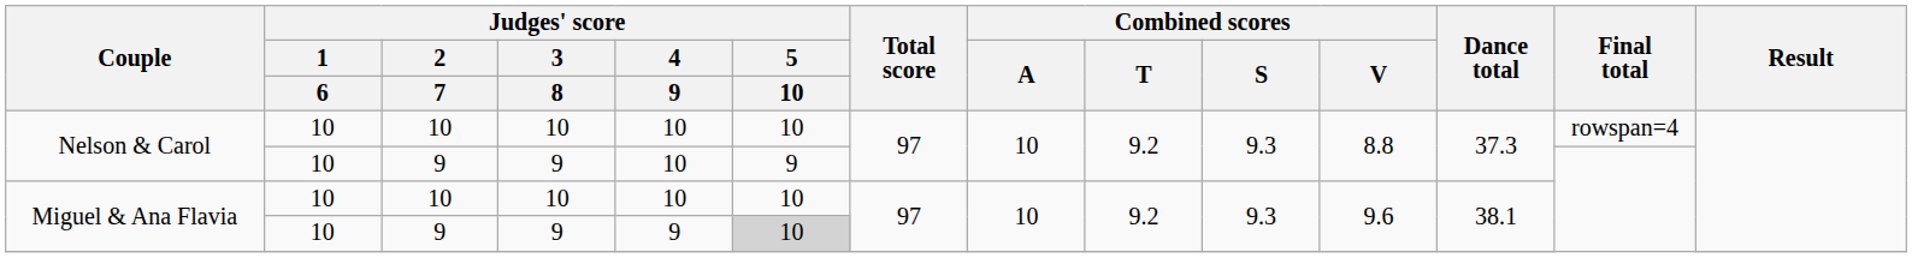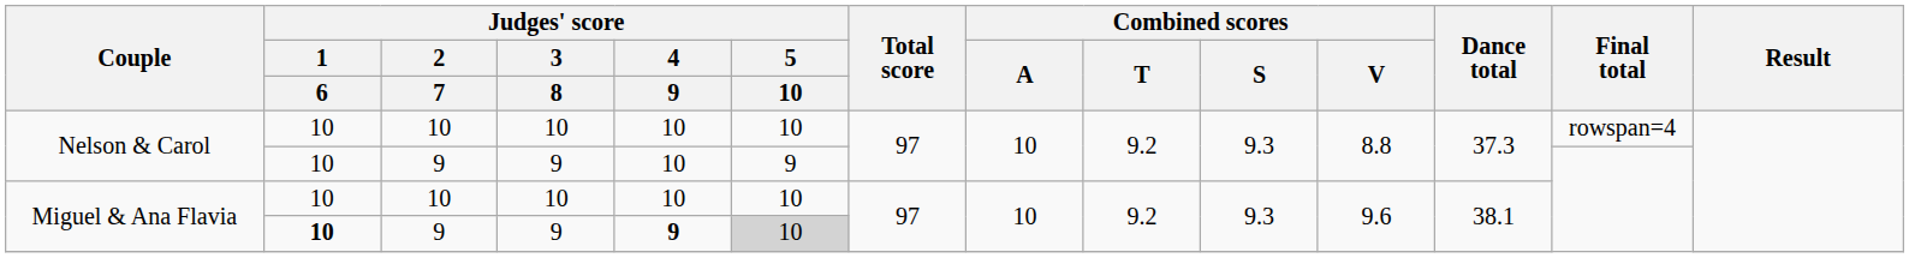Miguel & Ana Flavia / 9 | Judges' score / 1 / 6: normal -> bold
Miguel & Ana Flavia / 9 | Judges' score / 4 / 9: normal -> bold
